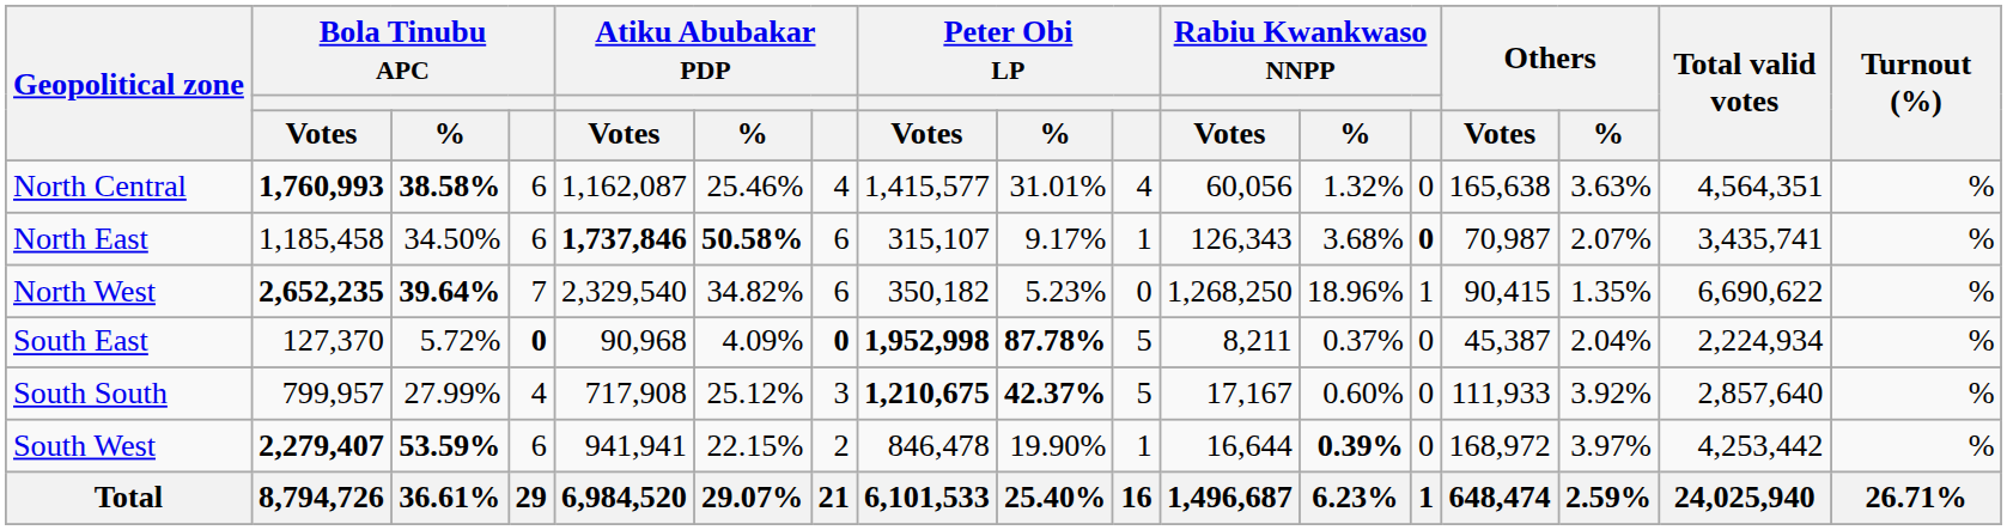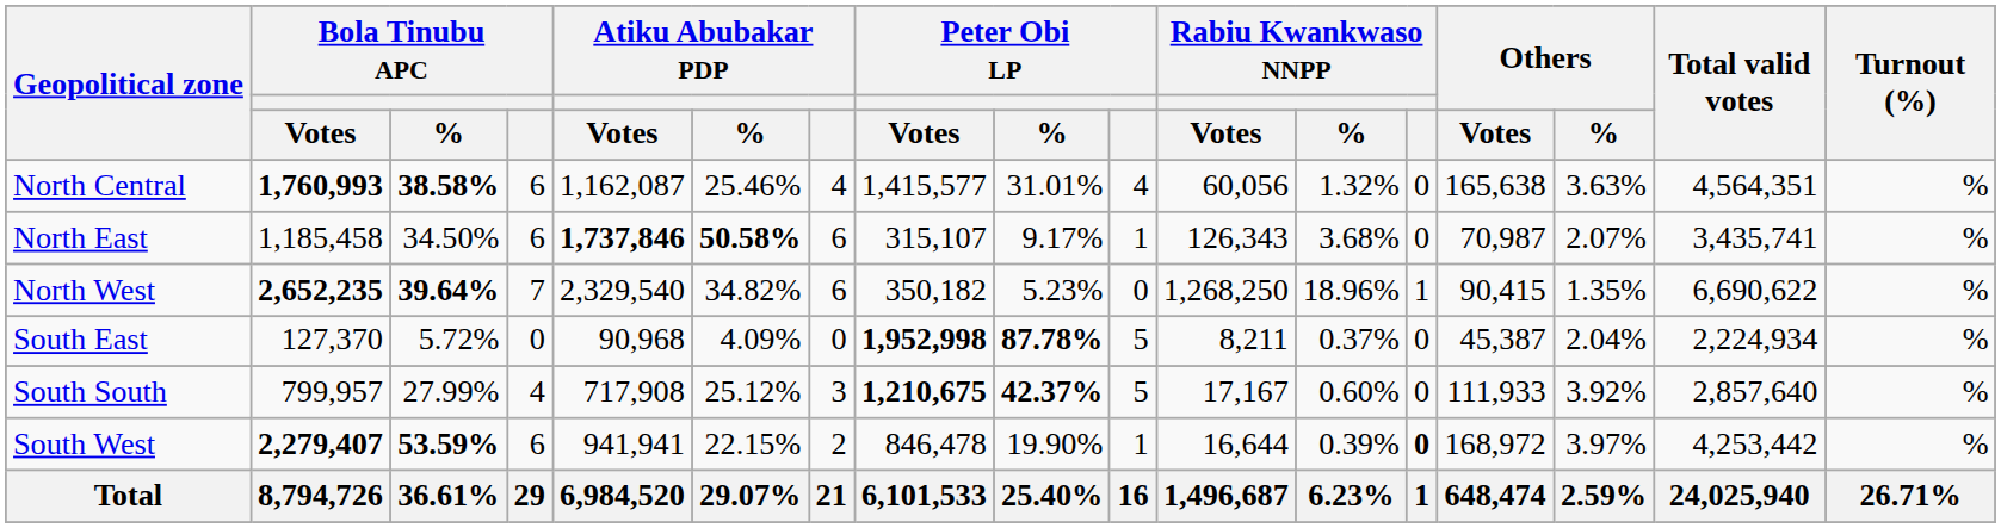North East | Rabiu Kwankwaso NNPP: bold -> normal
South East | Bola Tinubu APC: bold -> normal
South East | Atiku Abubakar PDP: bold -> normal
South West | Rabiu Kwankwaso NNPP / %: bold -> normal
South West | Rabiu Kwankwaso NNPP: normal -> bold
